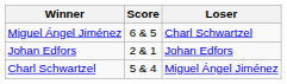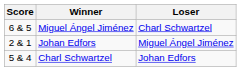columns swapped: Winner <-> Score
row 3 | Loser: Johan Edfors -> Miguel Ángel Jiménez
row 4 | Loser: Miguel Ángel Jiménez -> Johan Edfors
